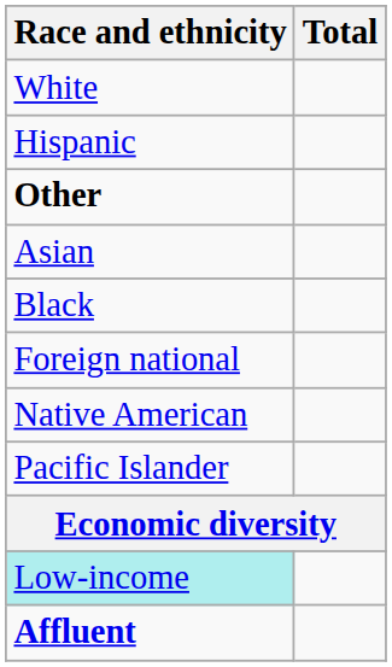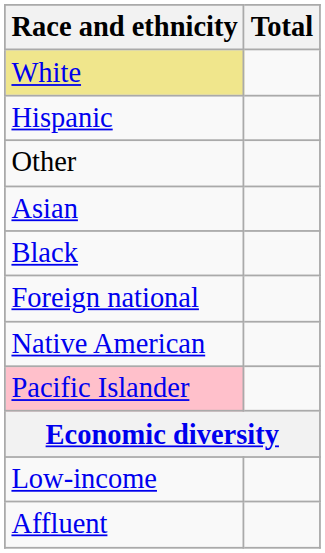White | Race and ethnicity: no background -> khaki background
Other | Race and ethnicity: bold -> normal
Pacific Islander | Race and ethnicity: no background -> pink background
Low-income | Race and ethnicity: paleturquoise background -> no background
Affluent | Race and ethnicity: bold -> normal
